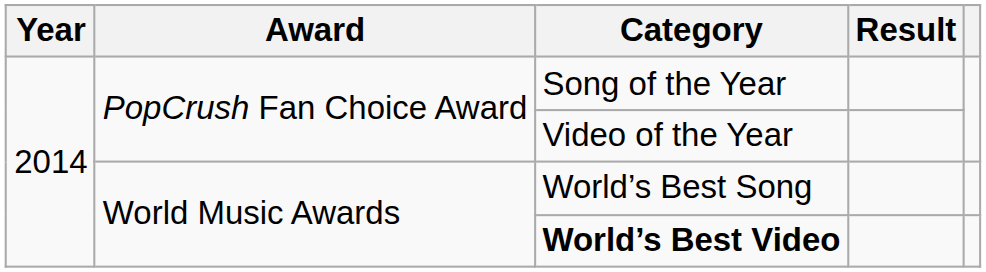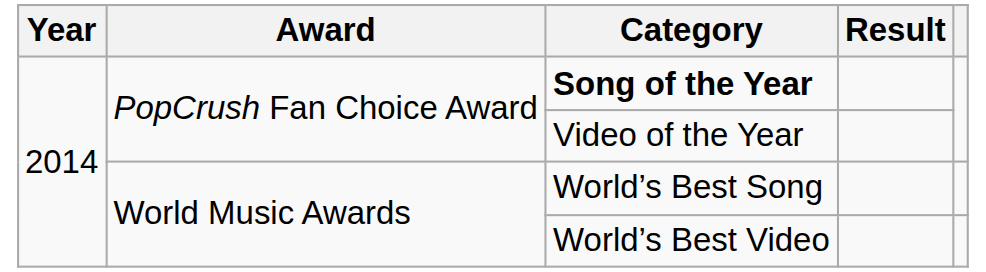Song of the Year | Category: normal -> bold
World’s Best Video | Category: bold -> normal
